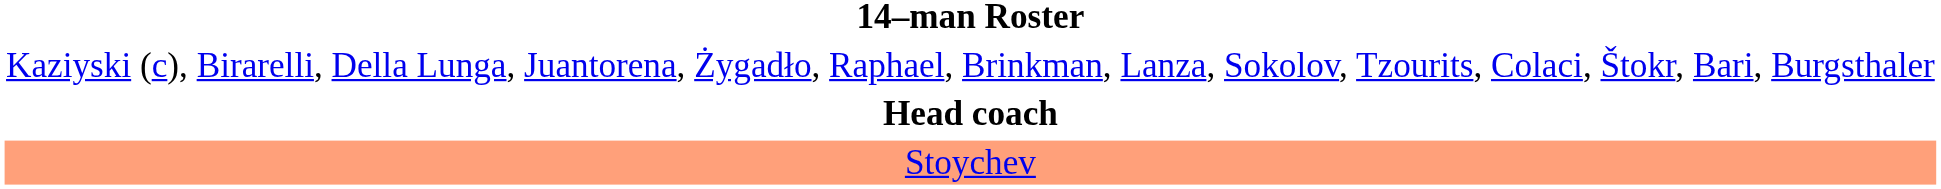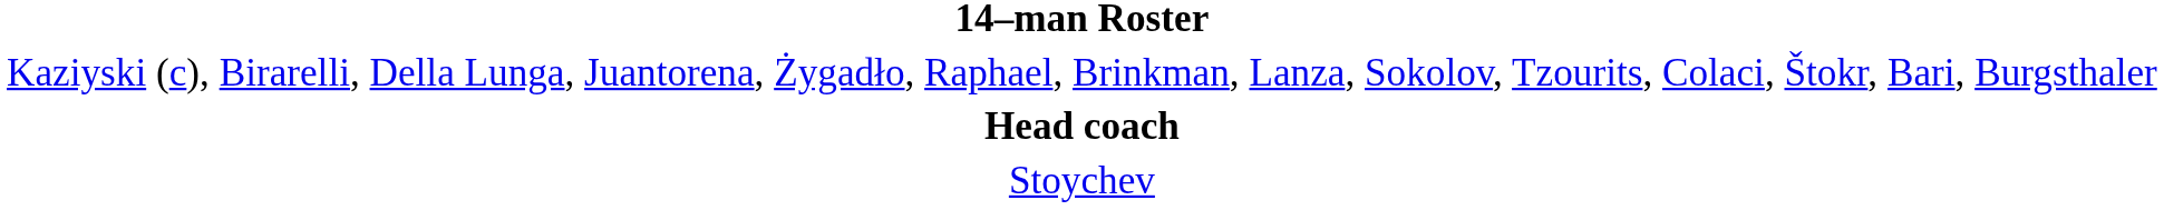row 4 | column 1: lightsalmon background -> no background
